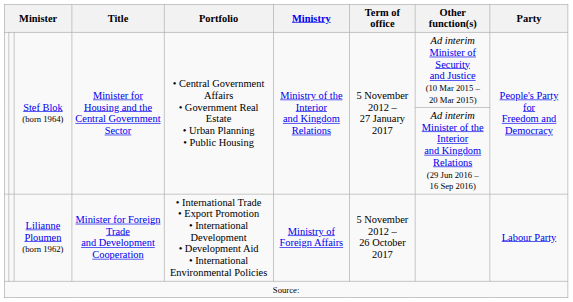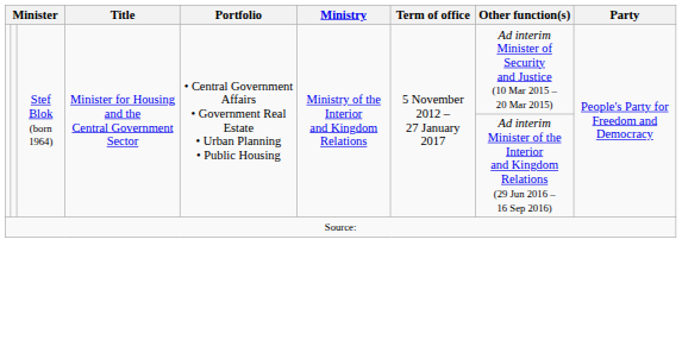- row: Lilianne Ploumen (born 1962) | Minister for Foreign Trade and Development Cooperation | • International Trade • Export Promotion • International Development • Development Aid • International Environmental Policies | Ministry of Foreign Affairs | 5 November 2012 – 26 October 2017 | Labour Party
